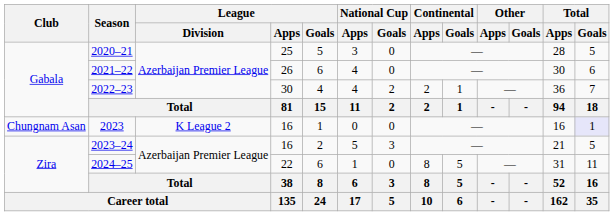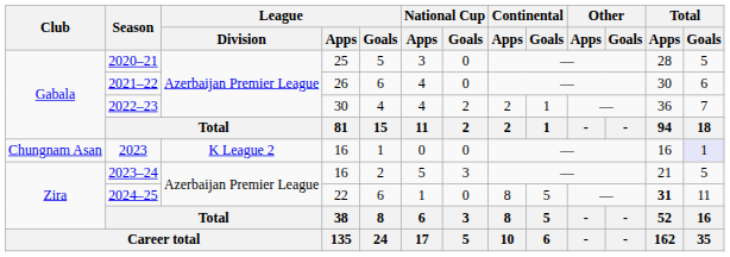2024–25 | Total / Apps: normal -> bold
